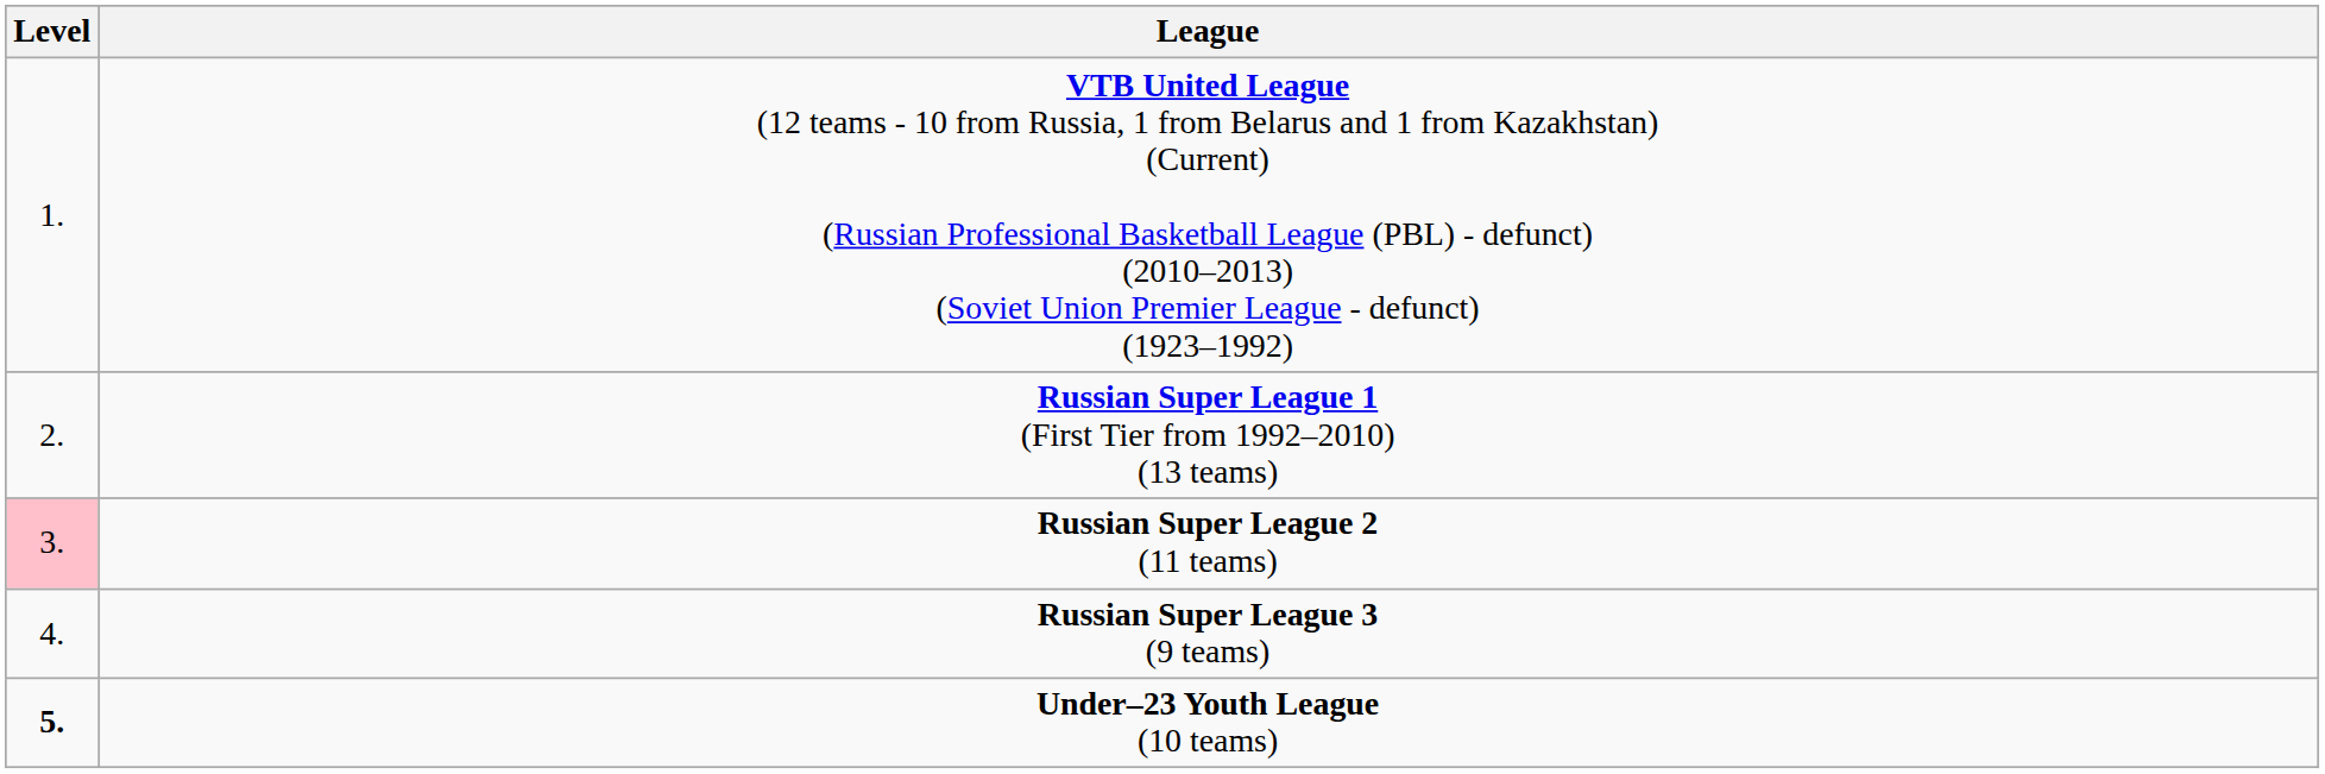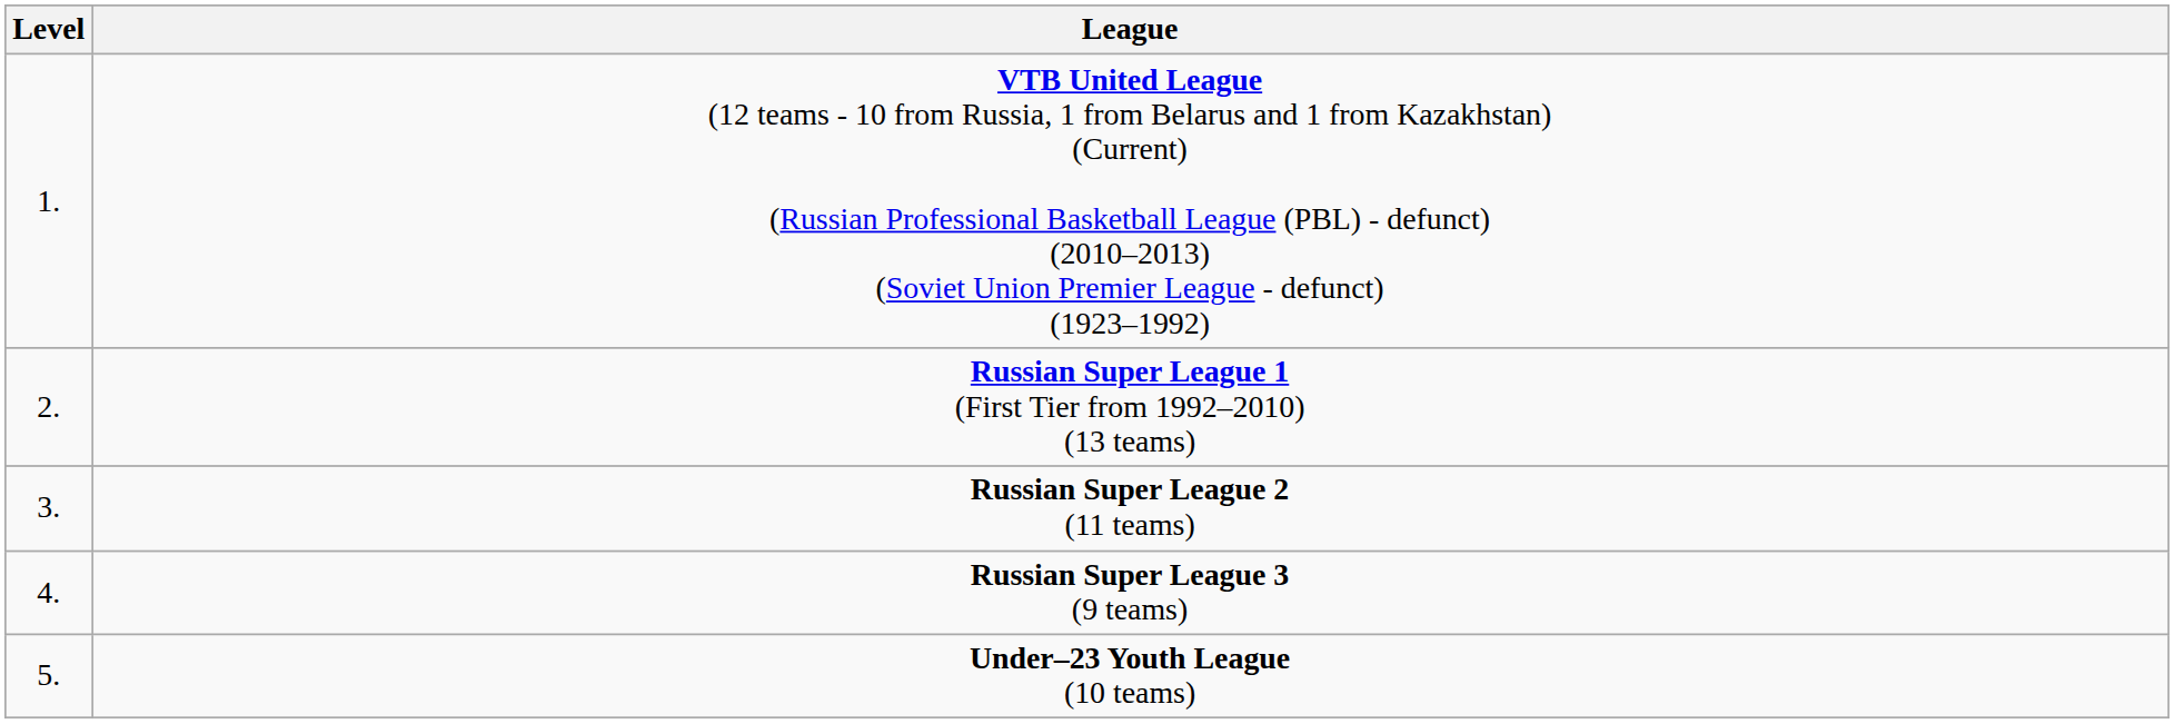Russian Super League 2 (11 teams) | Level: pink background -> no background
Under–23 Youth League (10 teams) | Level: bold -> normal
